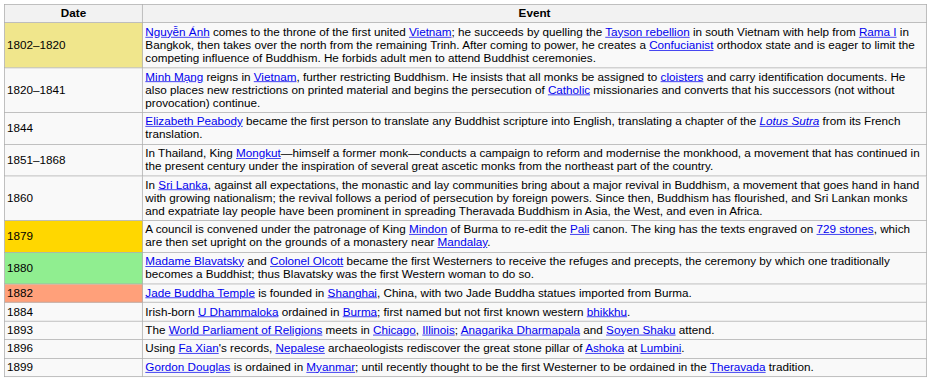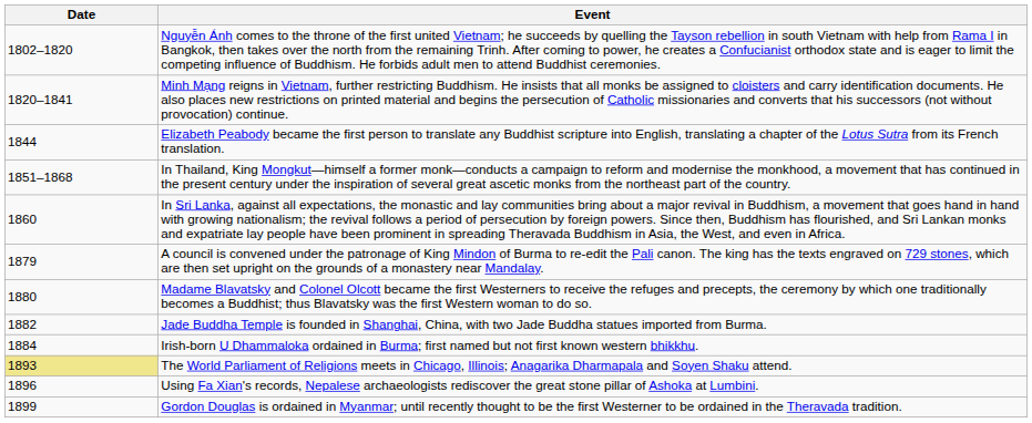row 2 | Date: khaki background -> no background
row 7 | Date: gold background -> no background
row 8 | Date: lightgreen background -> no background
row 9 | Date: lightsalmon background -> no background
row 11 | Date: no background -> khaki background
